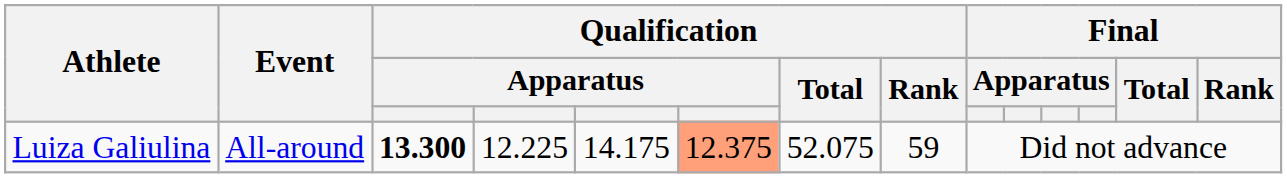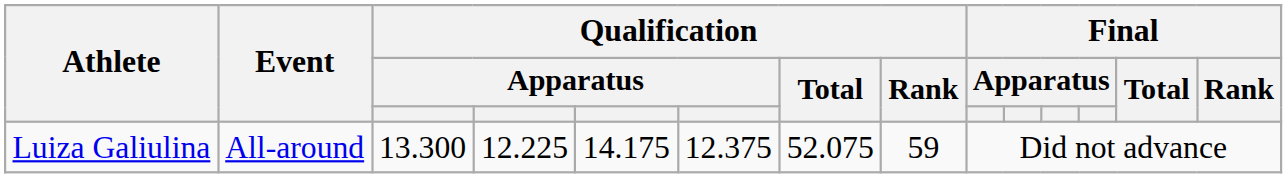row 4 | column 3: bold -> normal
row 4 | column 6: lightsalmon background -> no background
